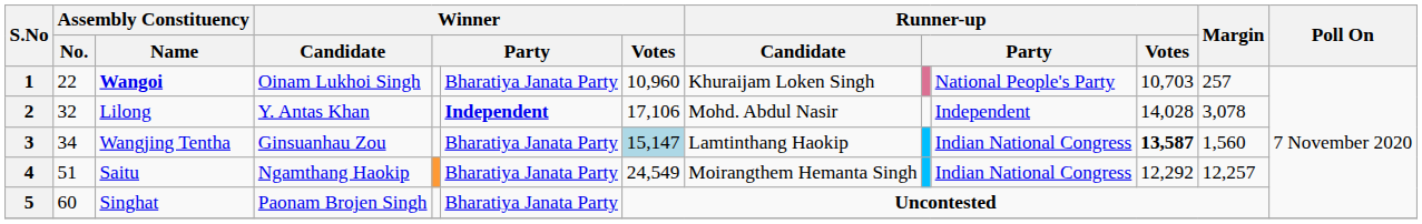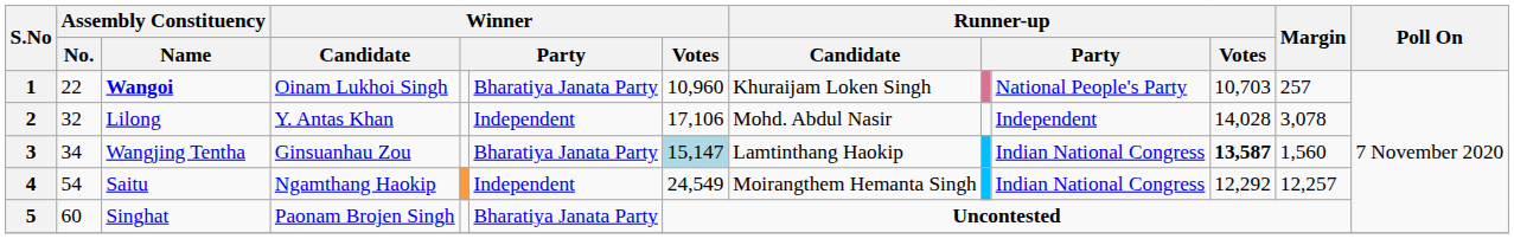2 | column 6: bold -> normal
4 | Assembly Constituency / No.: 51 -> 54
4 | column 6: Bharatiya Janata Party -> Independent
